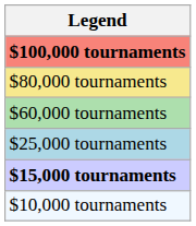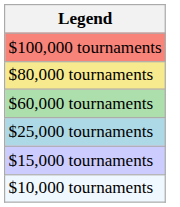row 2 | column 1: bold -> normal
row 6 | column 1: bold -> normal
